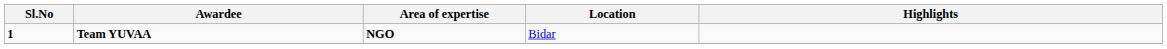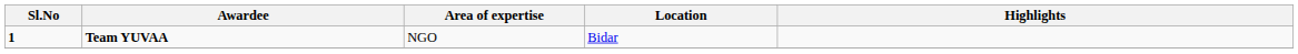Team YUVAA | Area of expertise: bold -> normal
